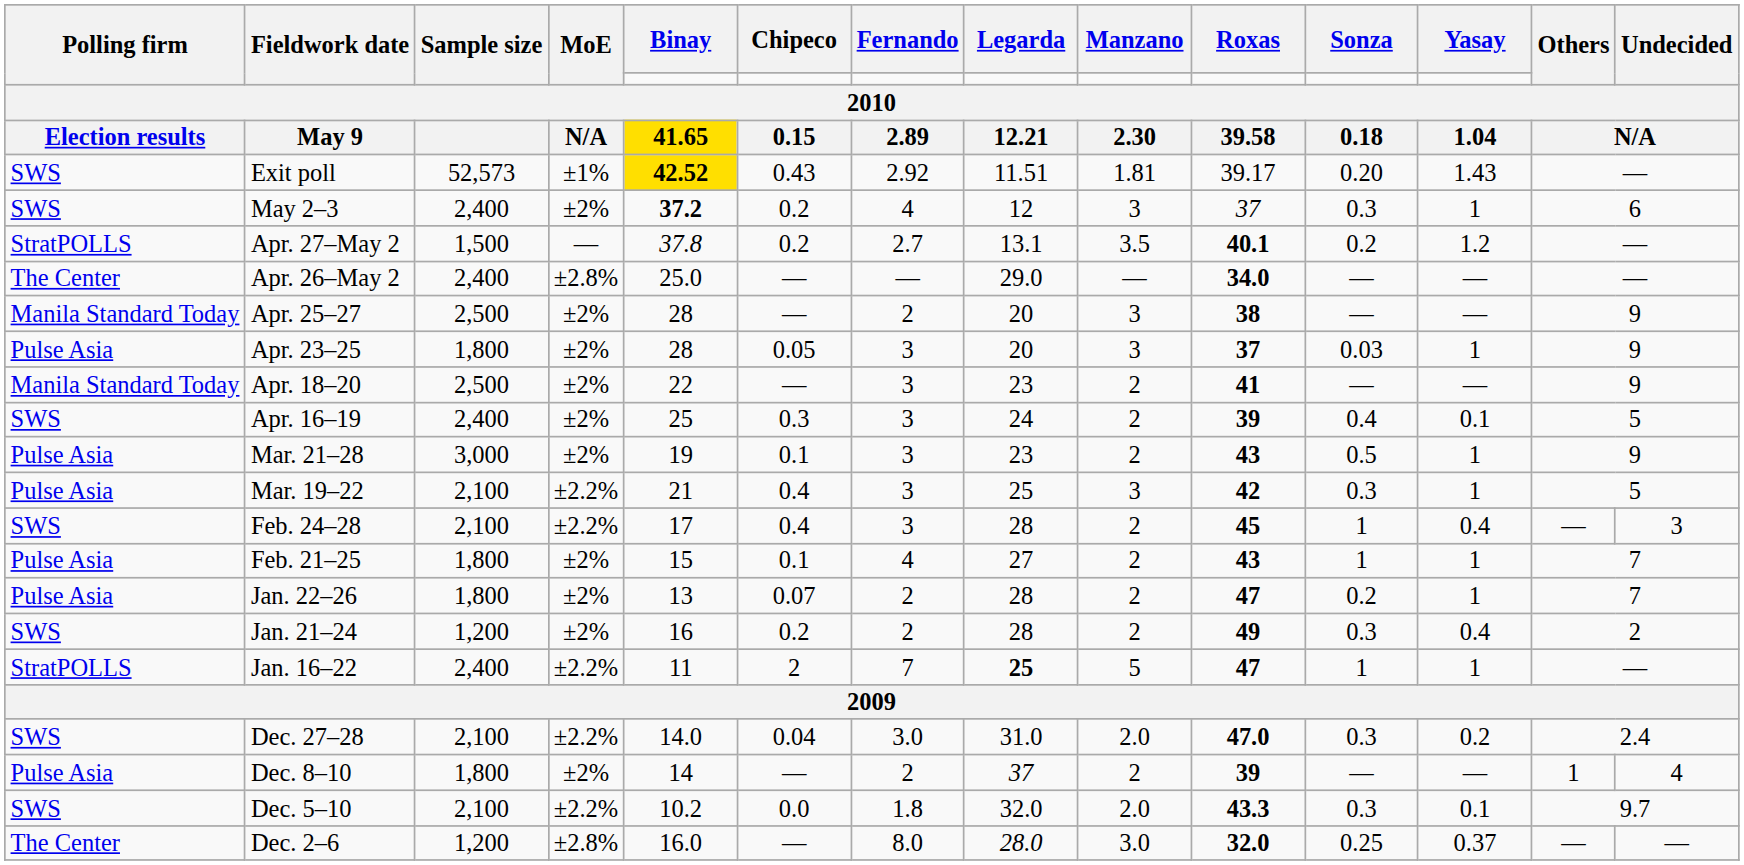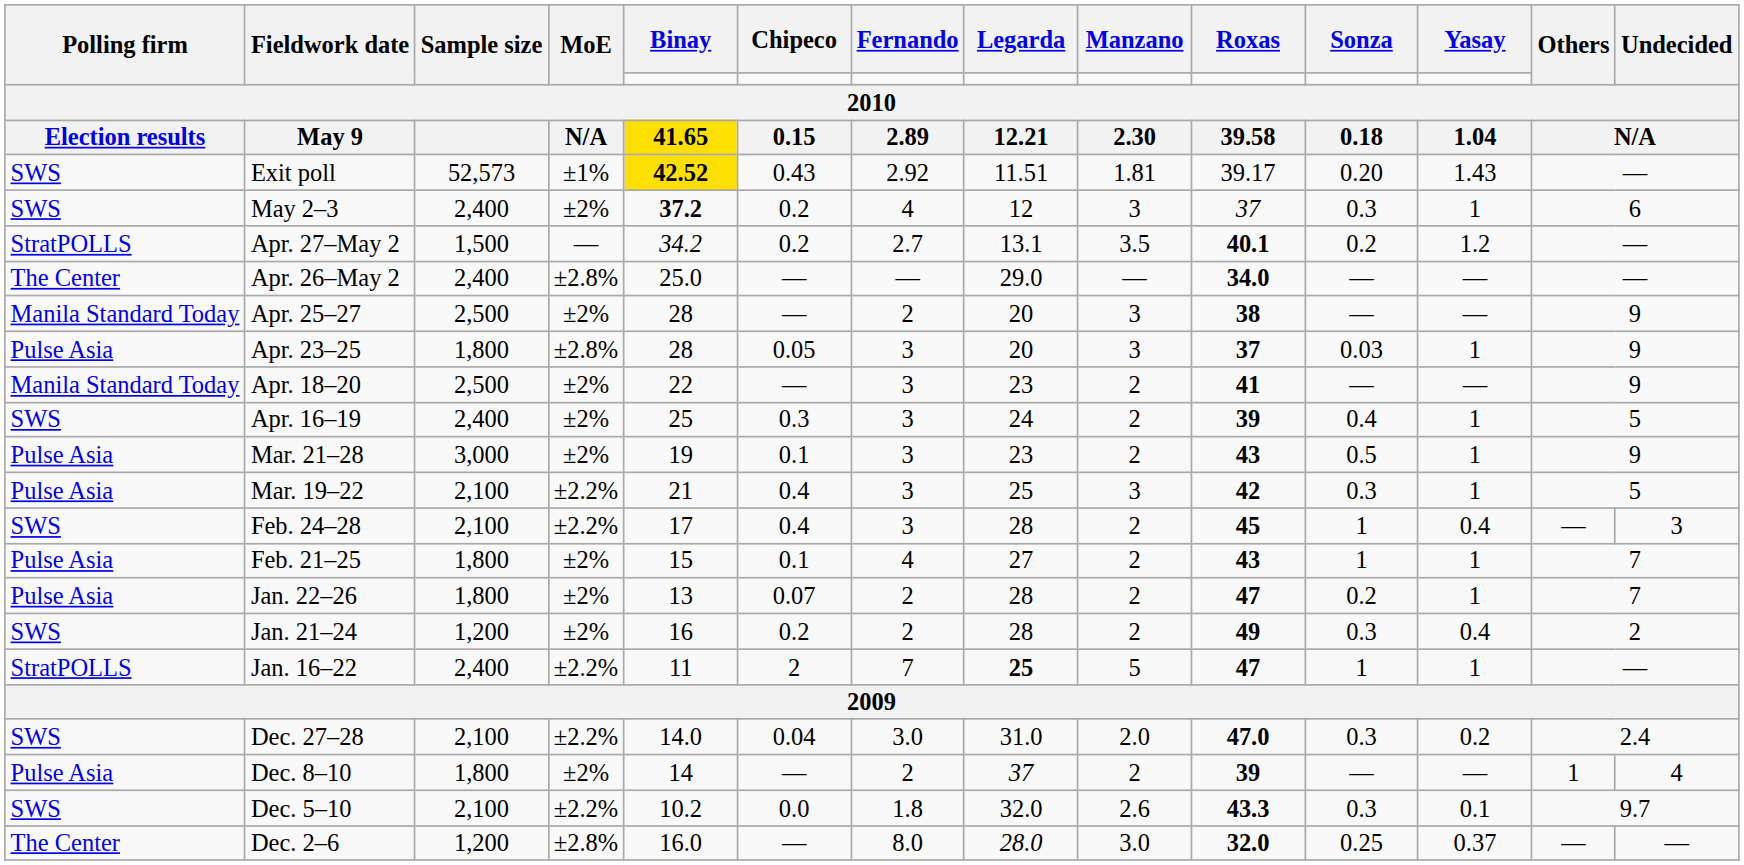Apr. 27–May 2 | Binay: 37.8 -> 34.2
Apr. 23–25 | MoE: ±2% -> ±2.8%
Apr. 16–19 | Yasay: 0.1 -> 1
Dec. 5–10 | Manzano: 2.0 -> 2.6
